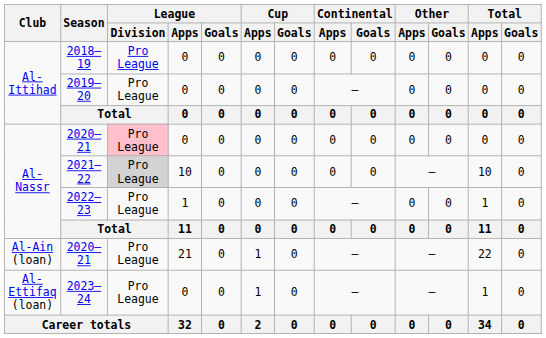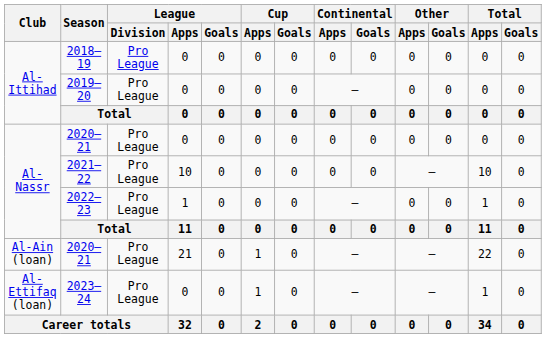Al-Nassr / 2020–21 | League / Division: pink background -> no background
2021–22 | League / Division: lightgrey background -> no background
